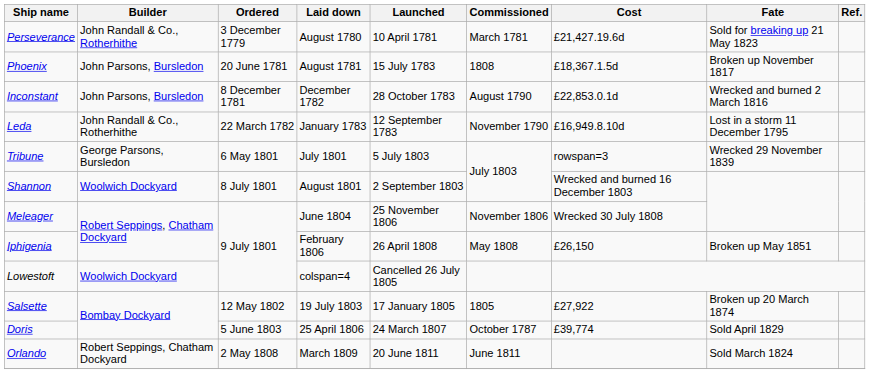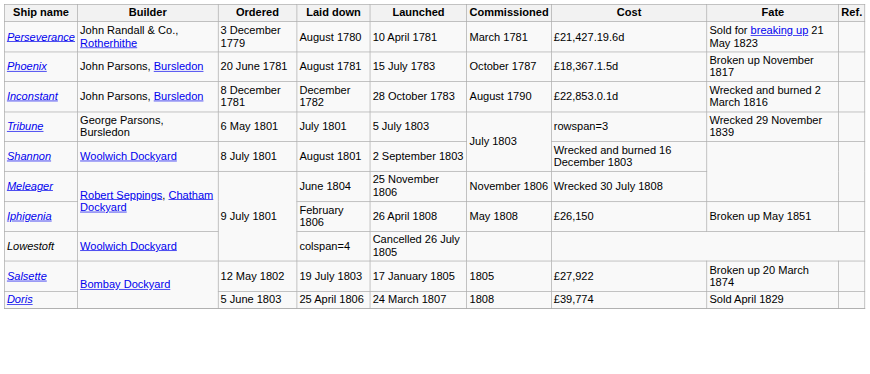Phoenix | Commissioned: 1808 -> October 1787
- row: Leda | John Randall & Co., Rotherhithe | 22 March 1782 | January 1783 | 12 September 1783 | November 1790 | £16,949.8.10d | Lost in a storm 11 December 1795
Doris | Commissioned: October 1787 -> 1808
- row: Orlando | Robert Seppings, Chatham Dockyard | 2 May 1808 | March 1809 | 20 June 1811 | June 1811 | Sold March 1824
